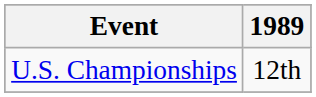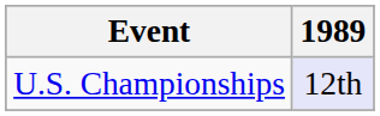U.S. Championships | 1989: no background -> lavender background
